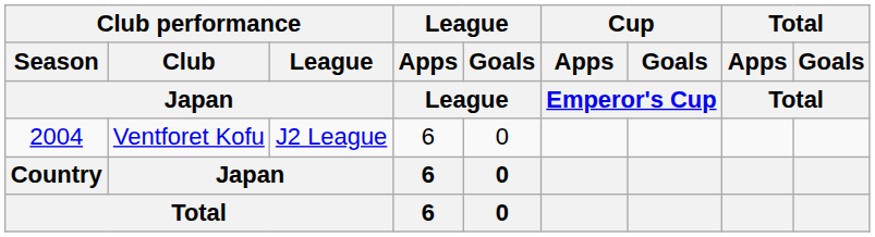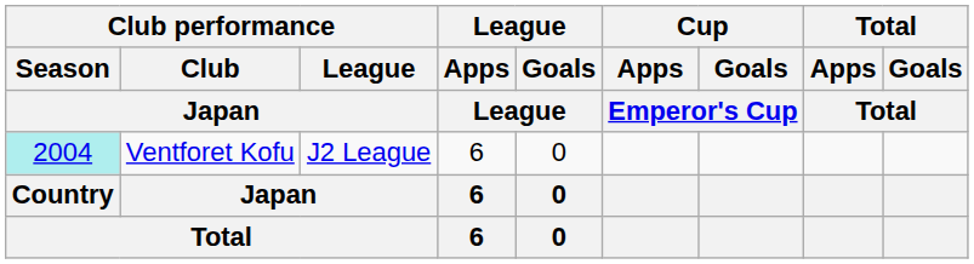Ventforet Kofu | Club performance / Season / Japan: no background -> paleturquoise background
